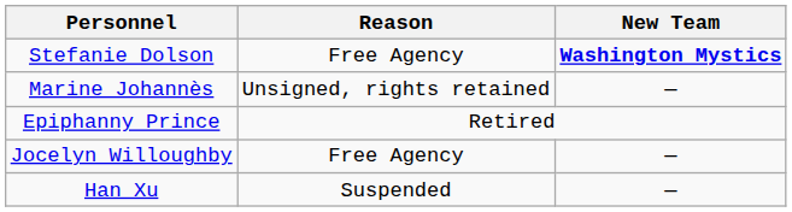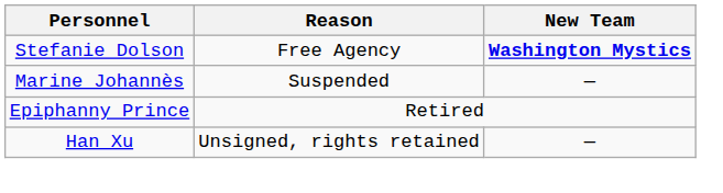Marine Johannès | Reason: Unsigned, rights retained -> Suspended
- row: Jocelyn Willoughby | Free Agency | —
Han Xu | Reason: Suspended -> Unsigned, rights retained
